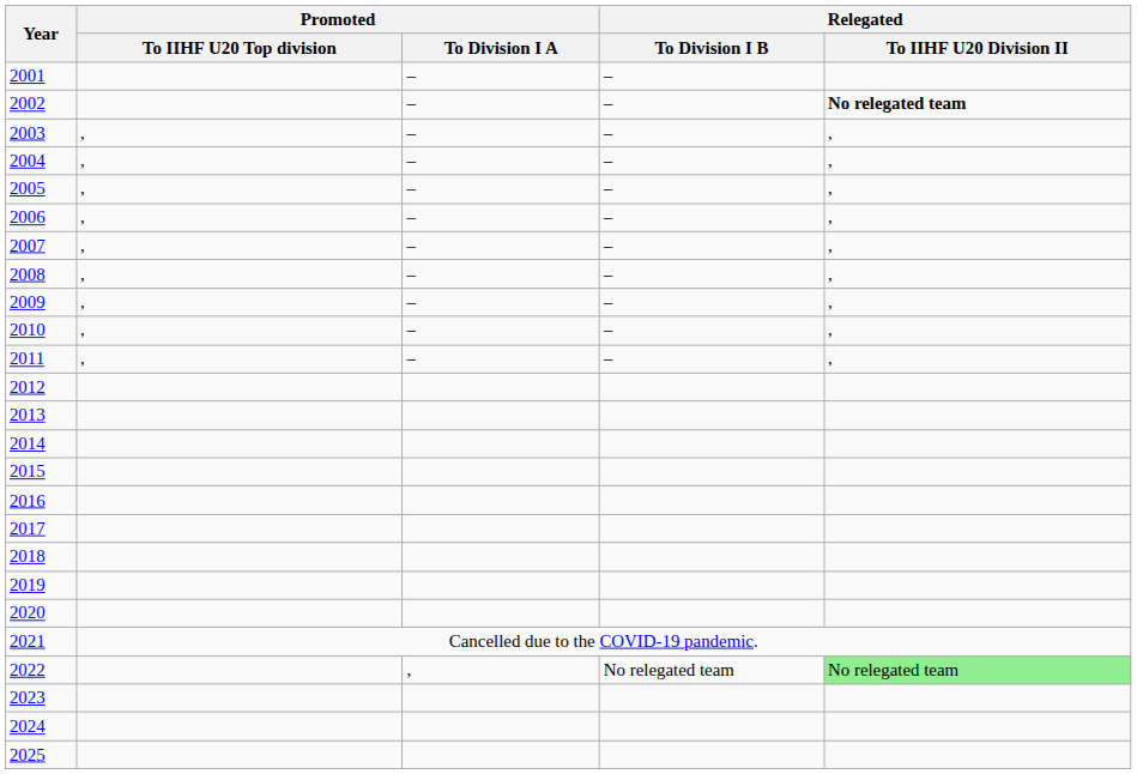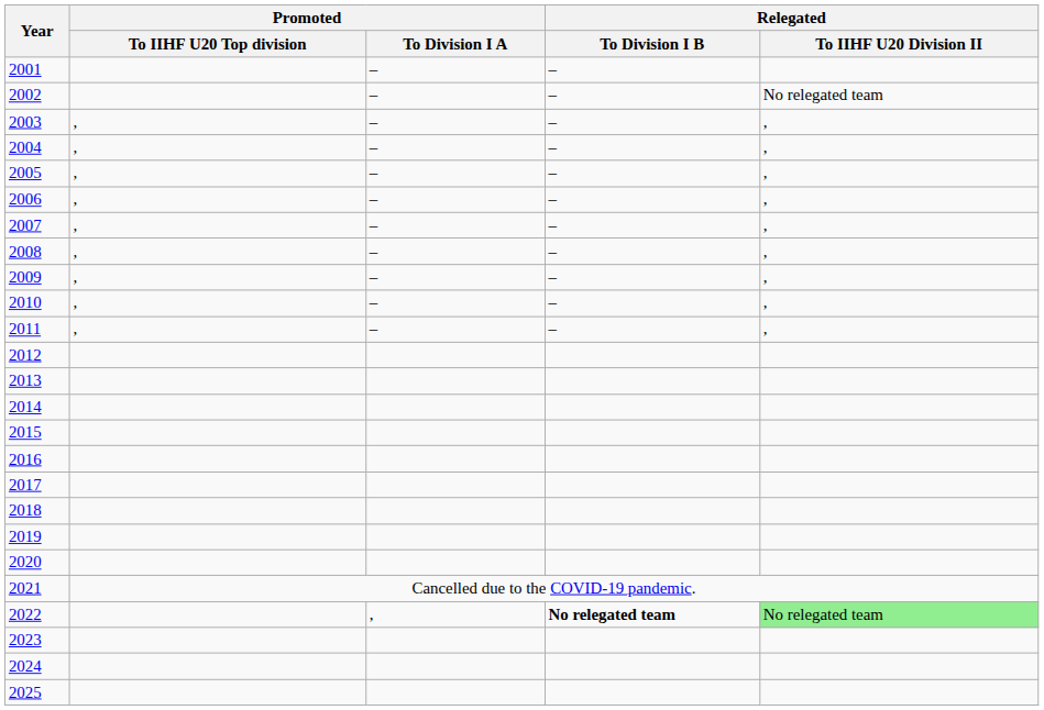2002 | Relegated / To IIHF U20 Division II: bold -> normal
2022 | Relegated / To Division I B: normal -> bold
